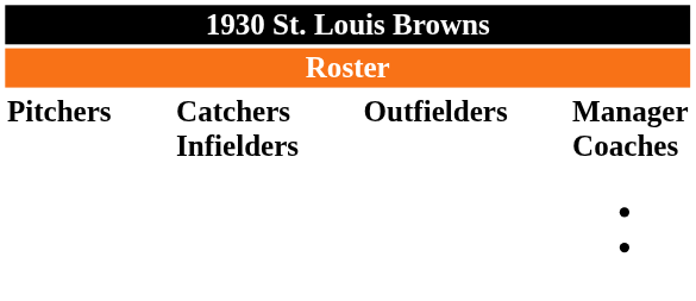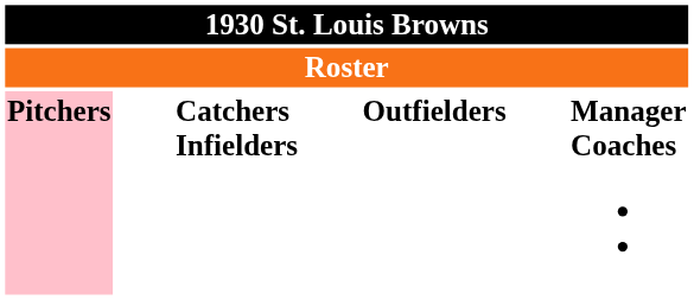Pitchers | column 1: no background -> pink background
